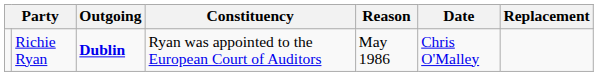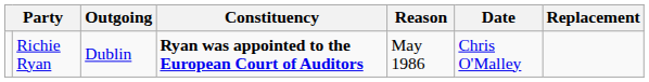Richie Ryan | Outgoing: bold -> normal
Richie Ryan | Constituency: normal -> bold
